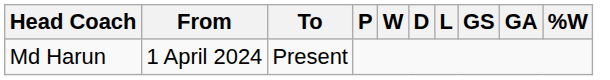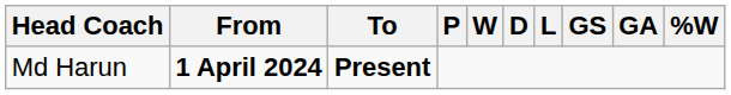Md Harun | From: normal -> bold
Md Harun | To: normal -> bold
